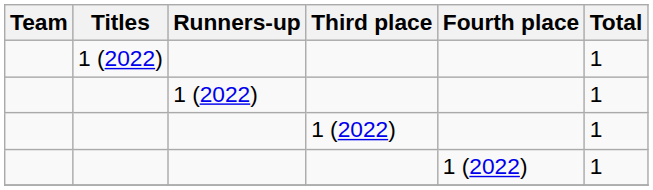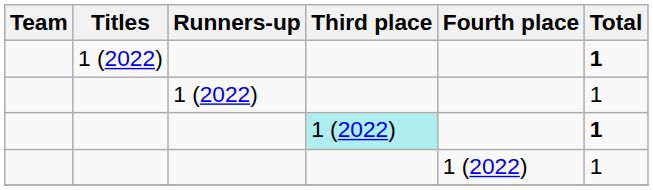row 2 | Total: normal -> bold
row 4 | Third place: no background -> paleturquoise background
row 4 | Total: normal -> bold
